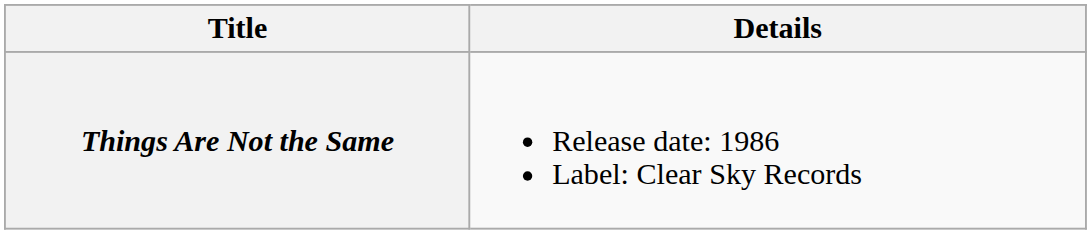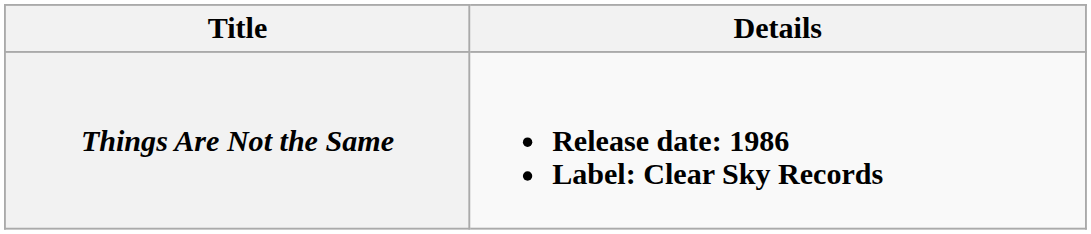Things Are Not the Same | Details: normal -> bold
